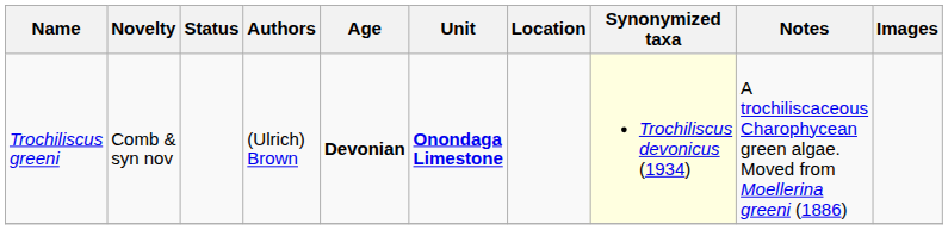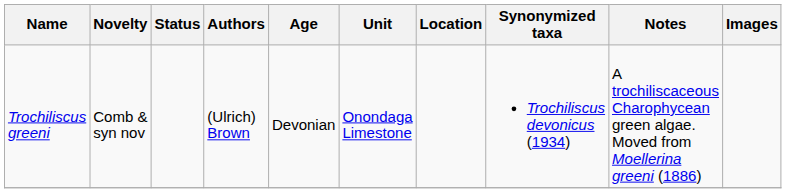Trochiliscus greeni | Age: bold -> normal
Trochiliscus greeni | Unit: bold -> normal
Trochiliscus greeni | Synonymized taxa: lightyellow background -> no background
